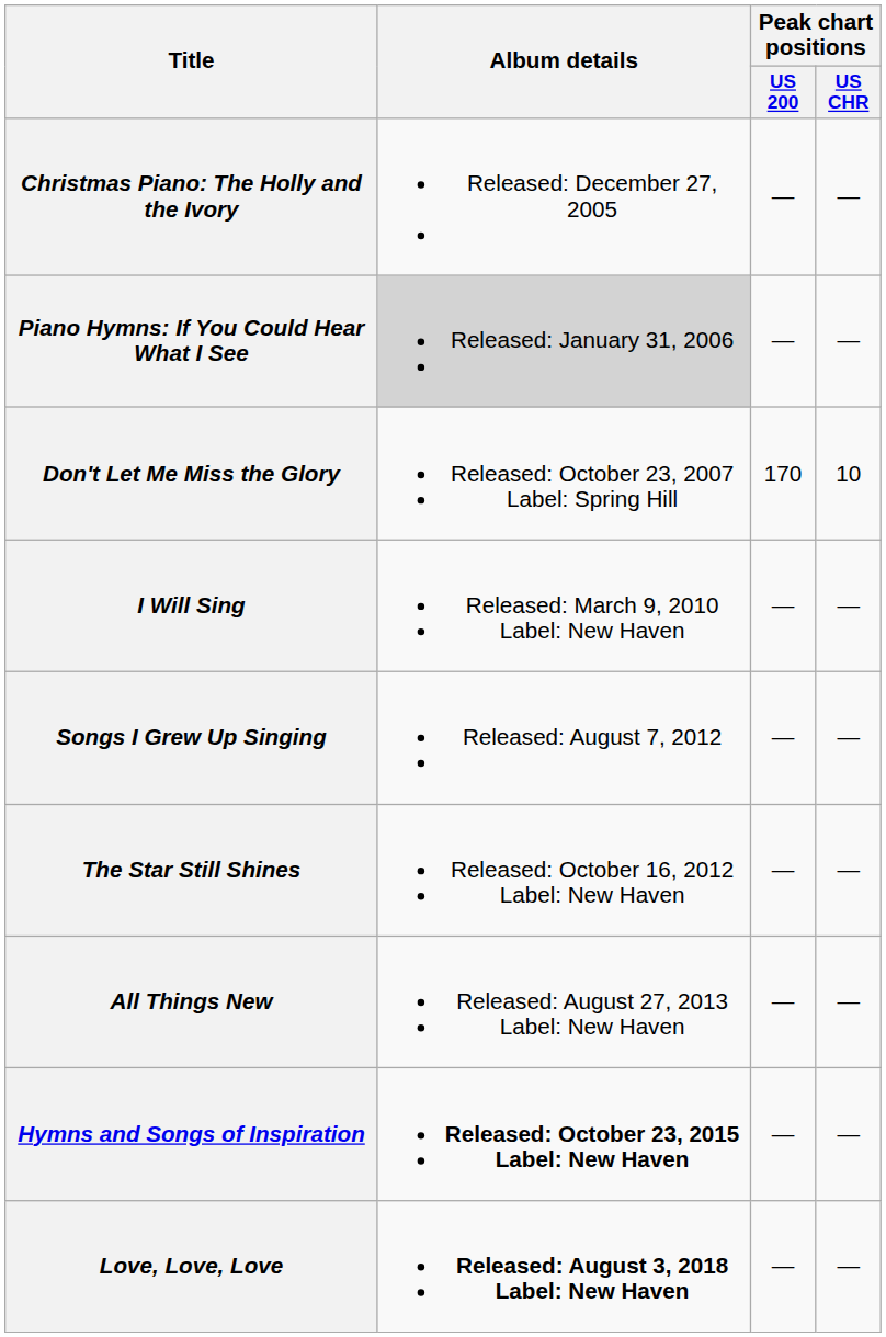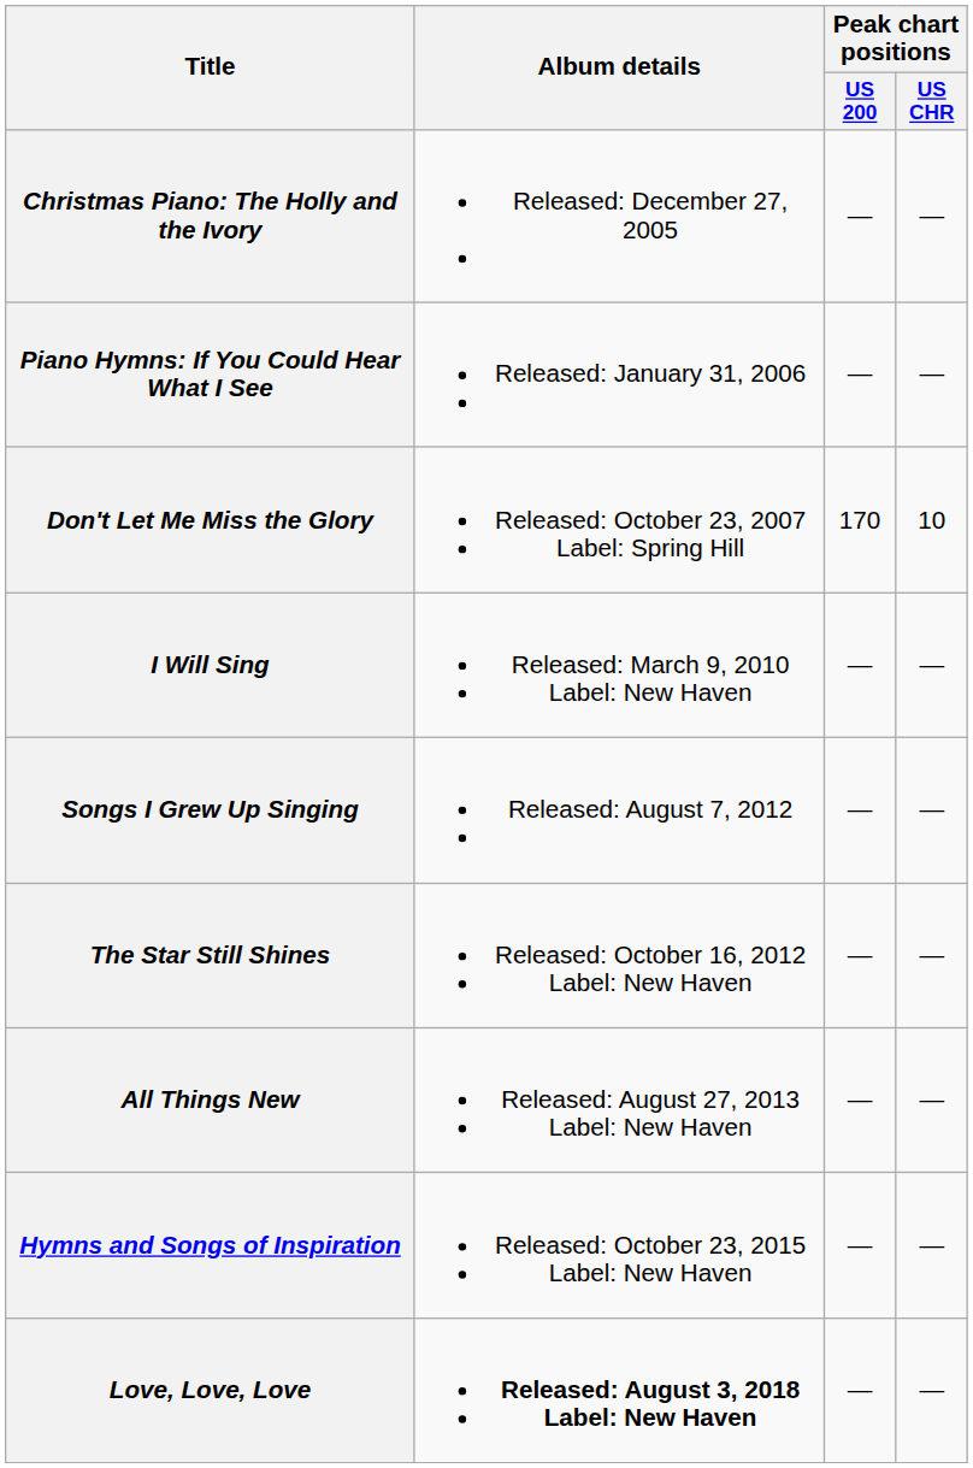Piano Hymns: If You Could Hear What I See | Album details: lightgrey background -> no background
Hymns and Songs of Inspiration | Album details: bold -> normal
